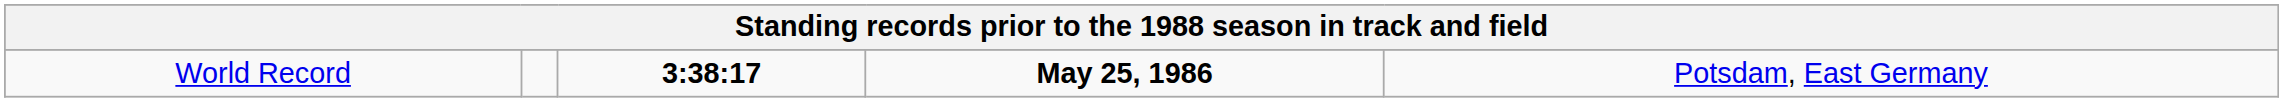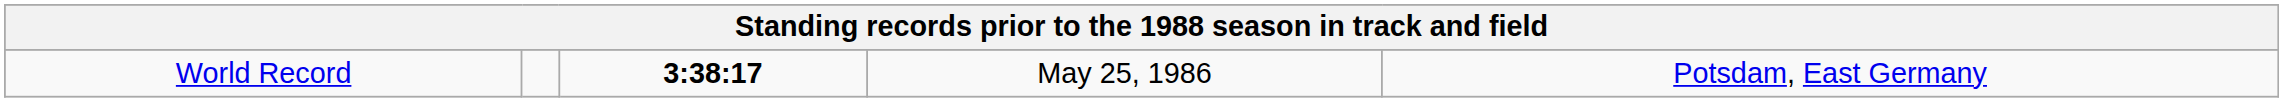World Record | column 4: bold -> normal
